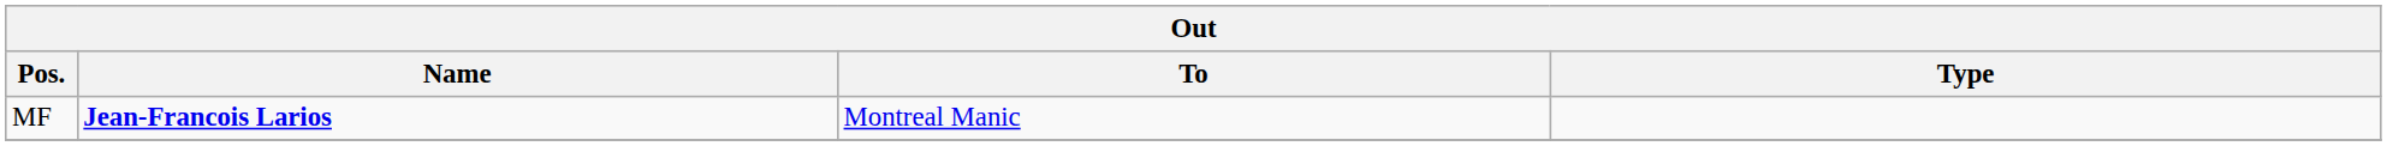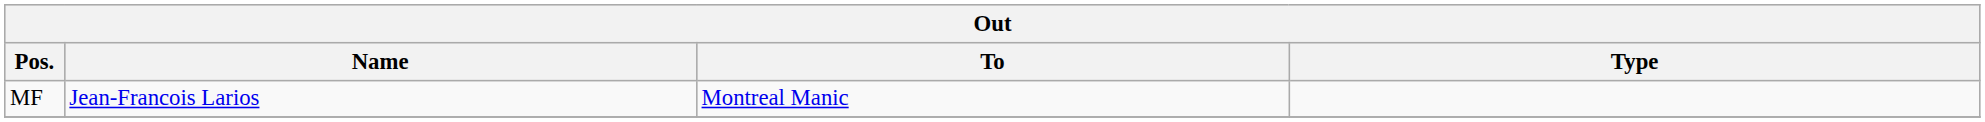MF | Name: bold -> normal
